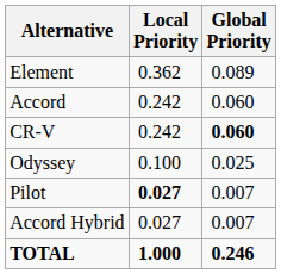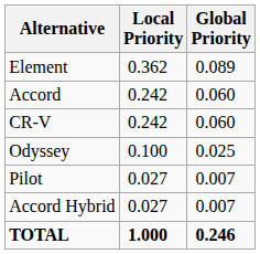CR-V | Global Priority: bold -> normal
Pilot | Local Priority: bold -> normal
